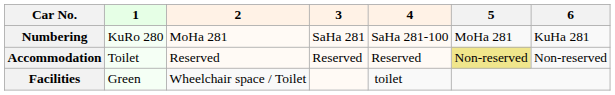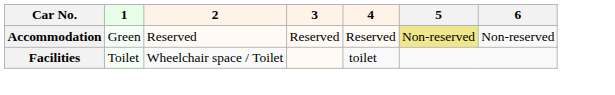- row: Numbering | KuRo 280 | MoHa 281 | SaHa 281 | SaHa 281-100 | MoHa 281 | KuHa 281
Accommodation | 1: Toilet -> Green
Facilities | 1: Green -> Toilet
